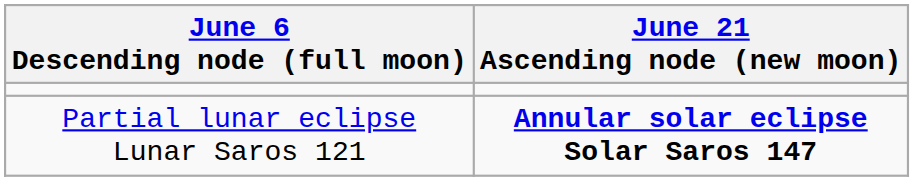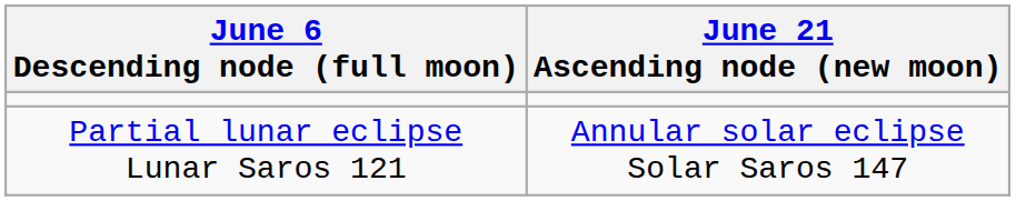Partial lunar eclipse Lunar Saros 121 | June 21 Ascending node (new moon): bold -> normal
